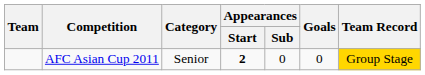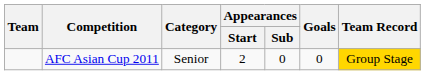AFC Asian Cup 2011 | Appearances / Start: bold -> normal
